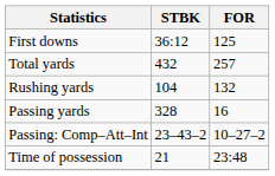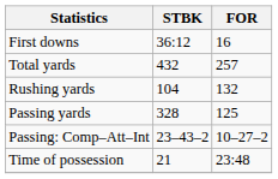First downs | FOR: 125 -> 16
Passing yards | FOR: 16 -> 125
